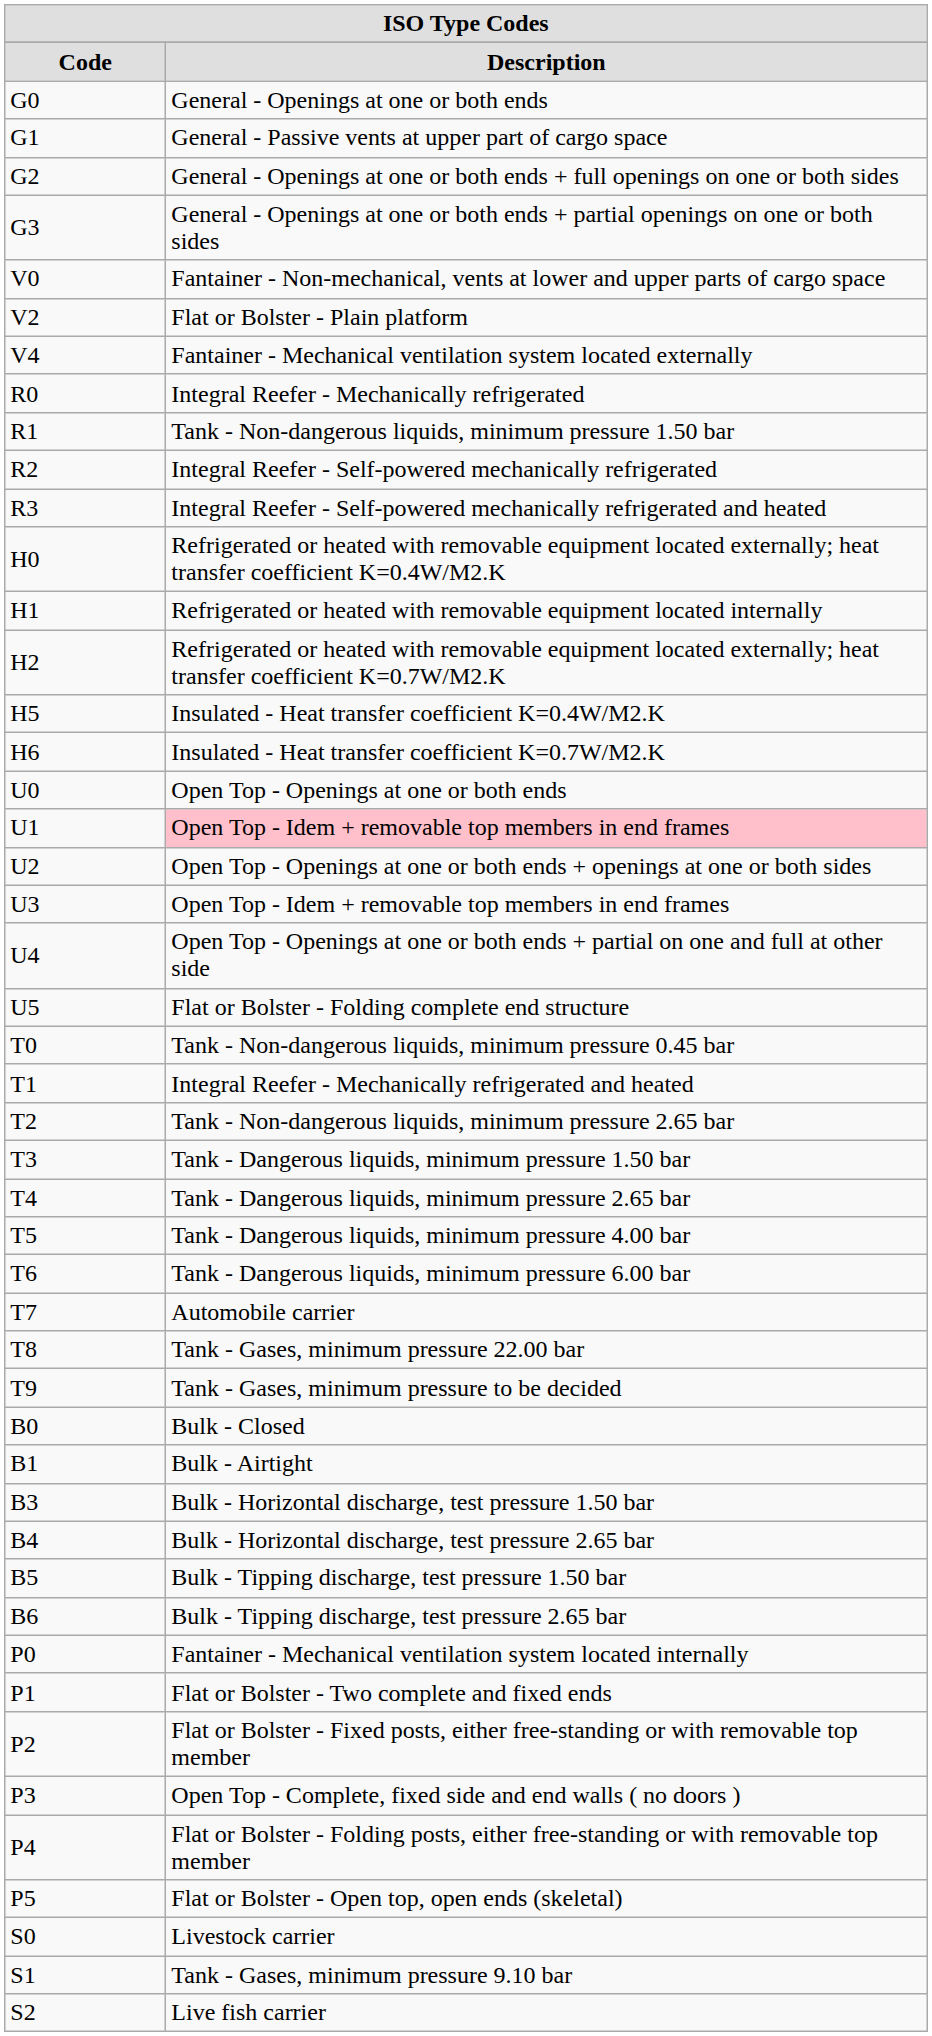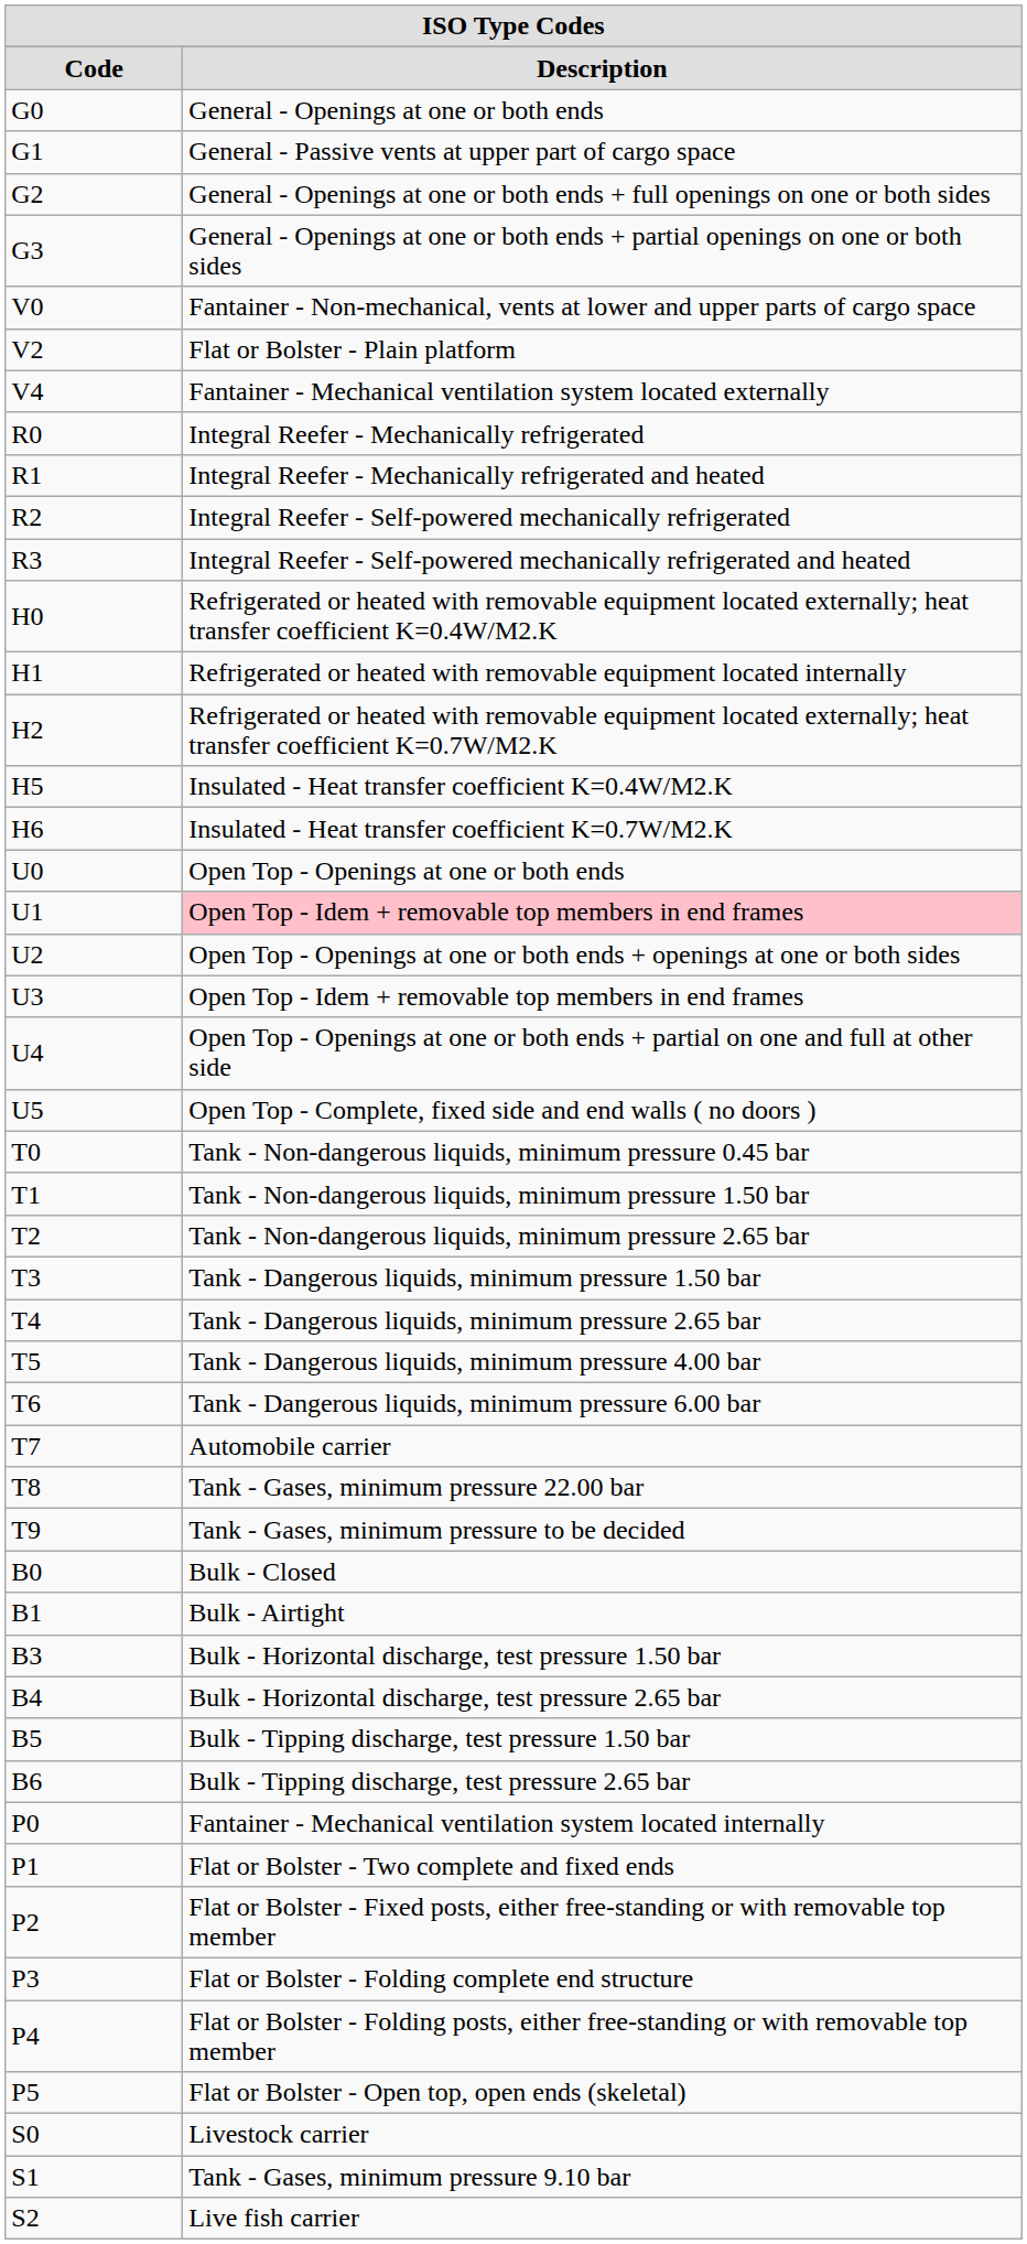row 11 | column 2: Tank - Non-dangerous liquids, minimum pressure 1.50 bar -> Integral Reefer - Mechanically refrigerated and heated
row 24 | column 2: Flat or Bolster - Folding complete end structure -> Open Top - Complete, fixed side and end walls ( no doors )
row 26 | column 2: Integral Reefer - Mechanically refrigerated and heated -> Tank - Non-dangerous liquids, minimum pressure 1.50 bar
row 44 | column 2: Open Top - Complete, fixed side and end walls ( no doors ) -> Flat or Bolster - Folding complete end structure
